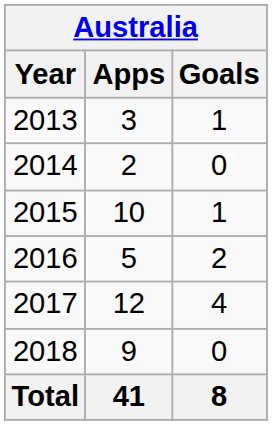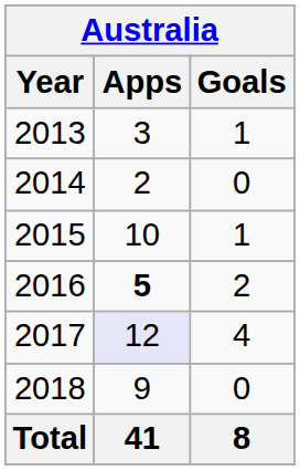2016 | Apps: normal -> bold
2017 | Apps: no background -> lavender background
